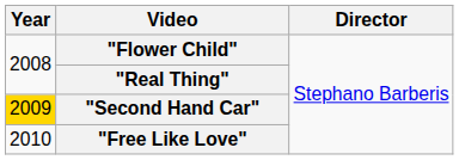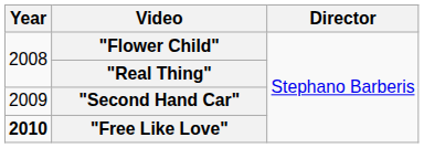"Second Hand Car" | Year: gold background -> no background
"Free Like Love" | Year: normal -> bold
